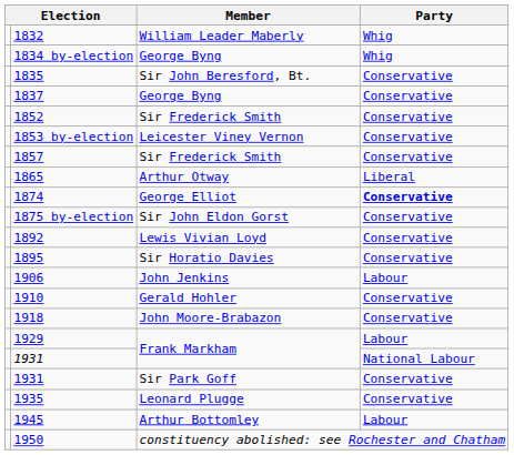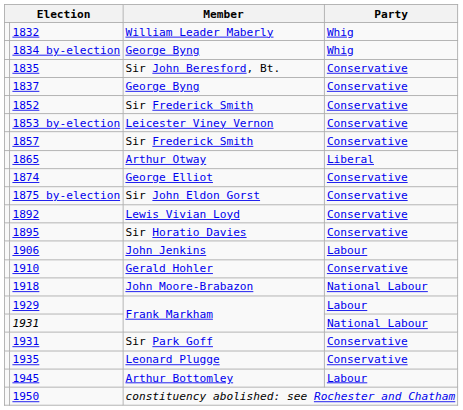1874 | Party: bold -> normal
1918 | Party: Conservative -> National Labour
